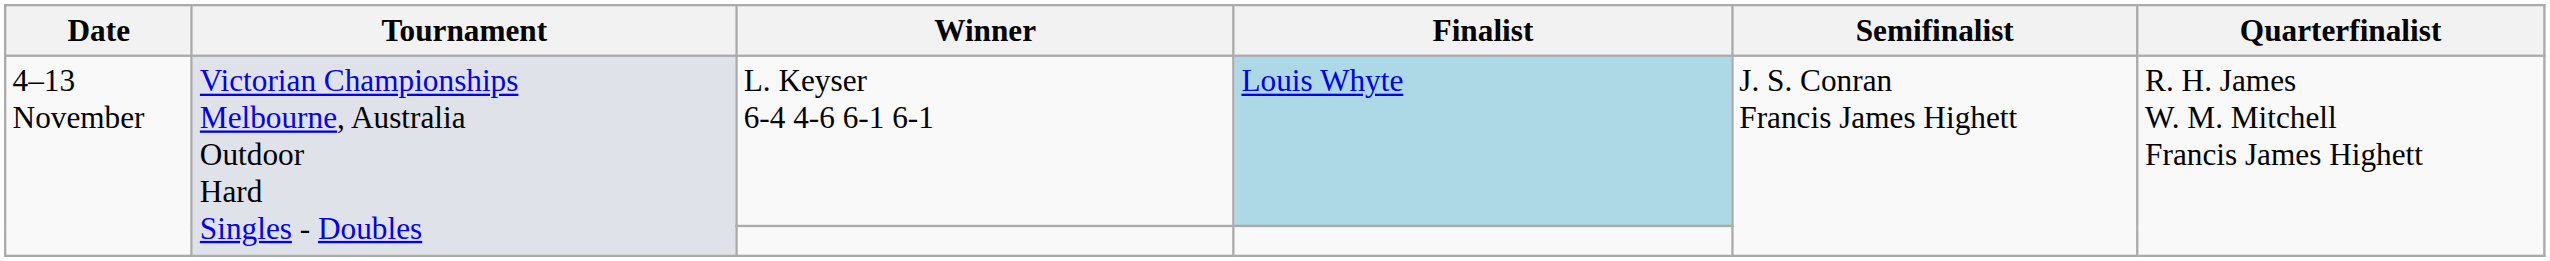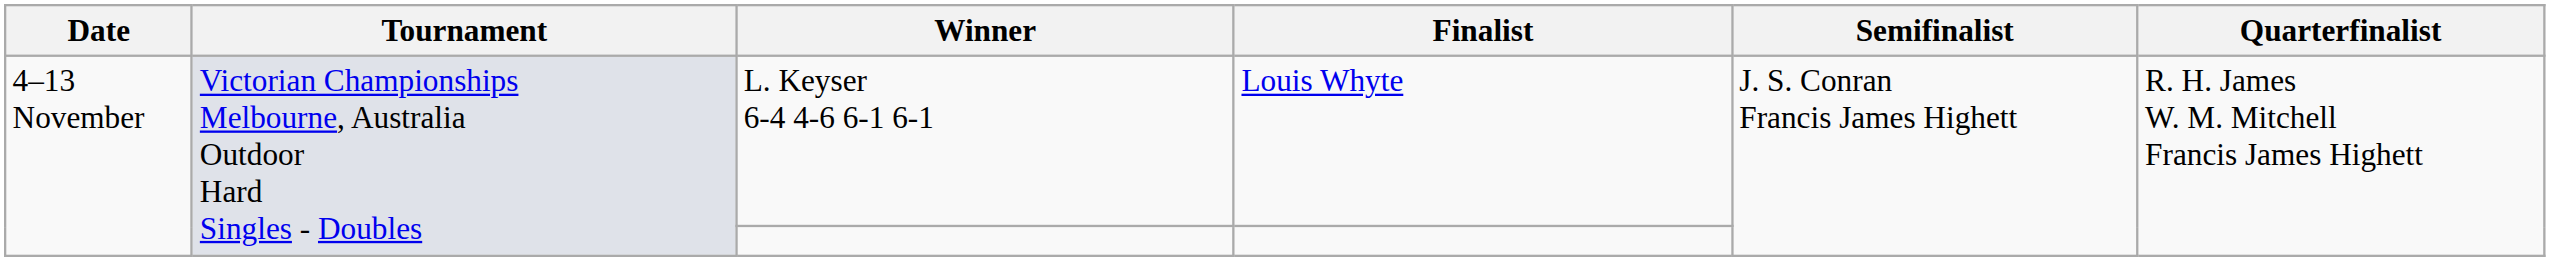L. Keyser 6-4 4-6 6-1 6-1 | Finalist: lightblue background -> no background
